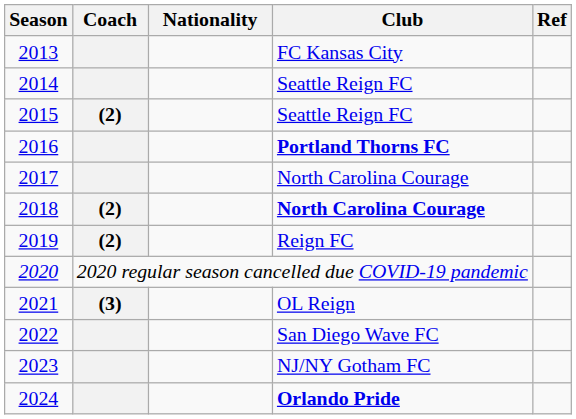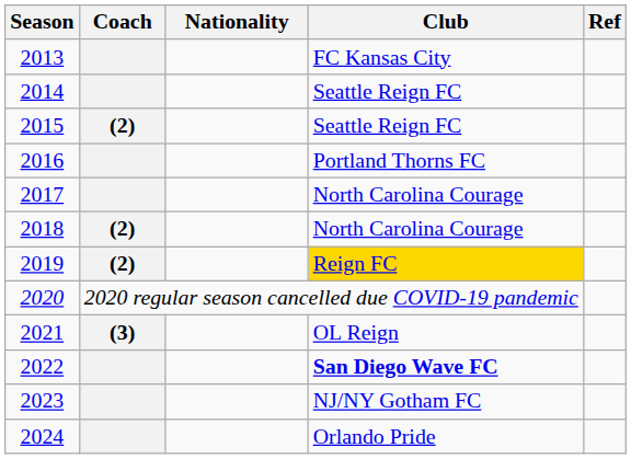2016 | Club: bold -> normal
2018 | Club: bold -> normal
2019 | Club: no background -> gold background
2022 | Club: normal -> bold
2024 | Club: bold -> normal
